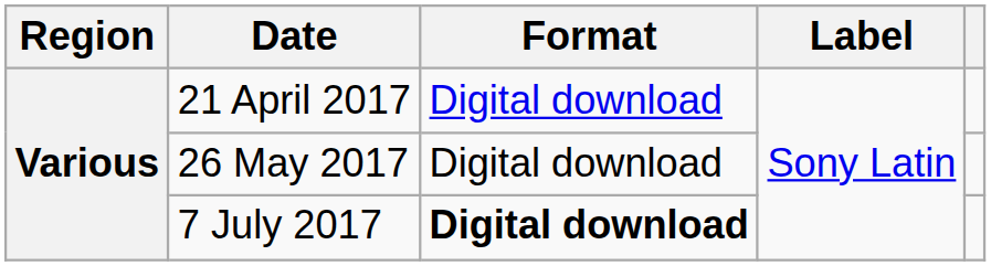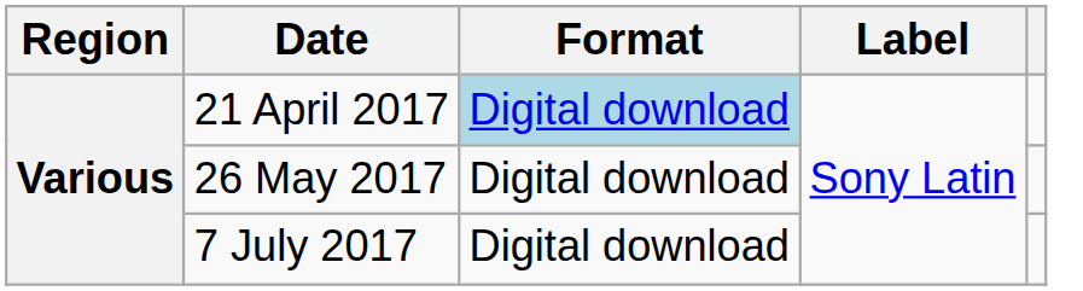21 April 2017 | Format: no background -> lightblue background
7 July 2017 | Format: bold -> normal
